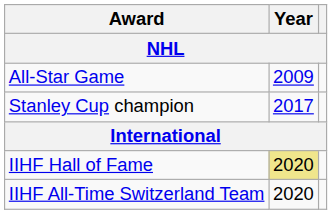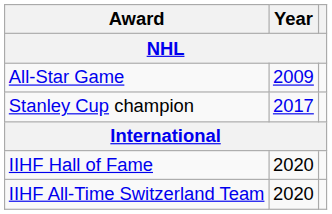IIHF Hall of Fame | Year: khaki background -> no background
